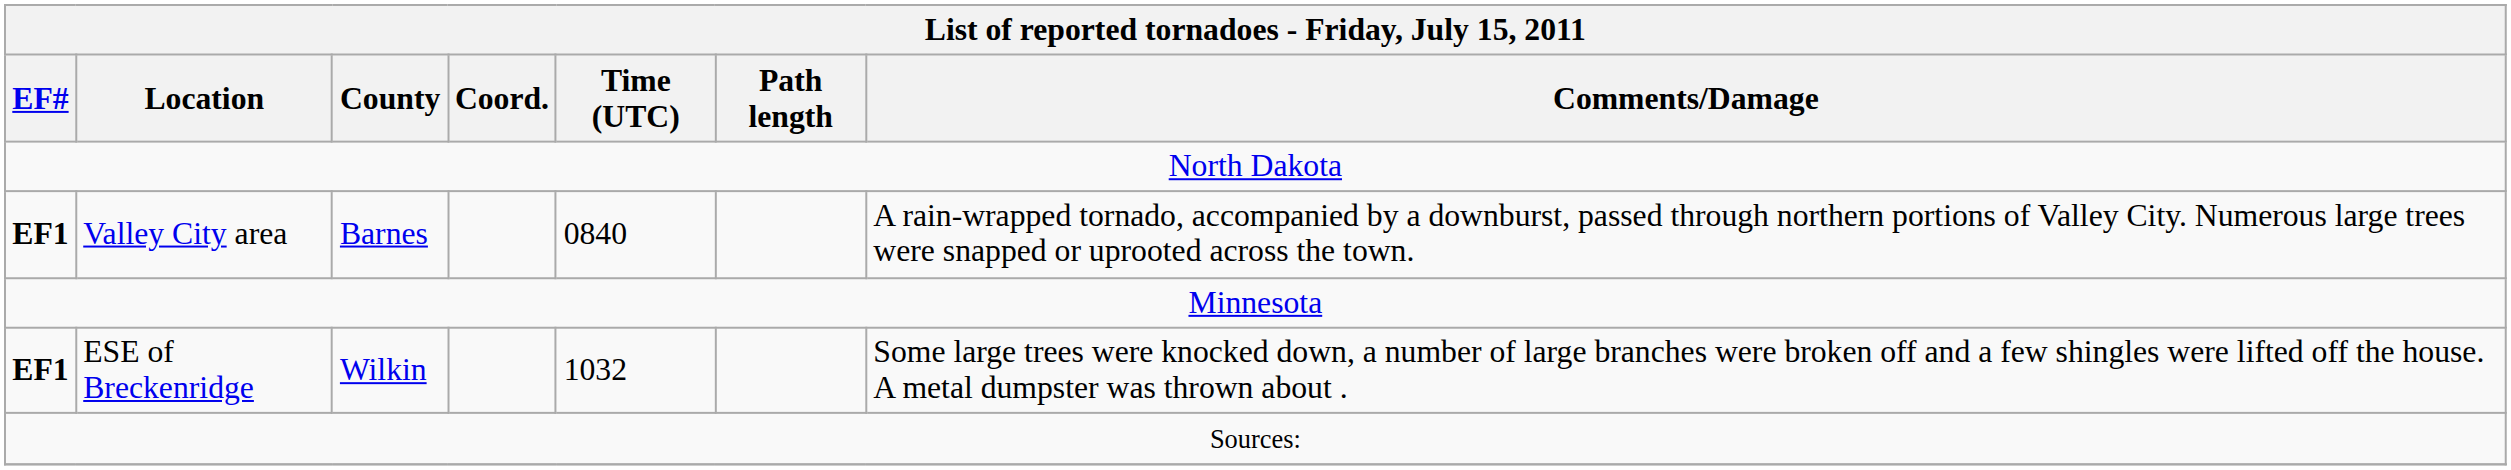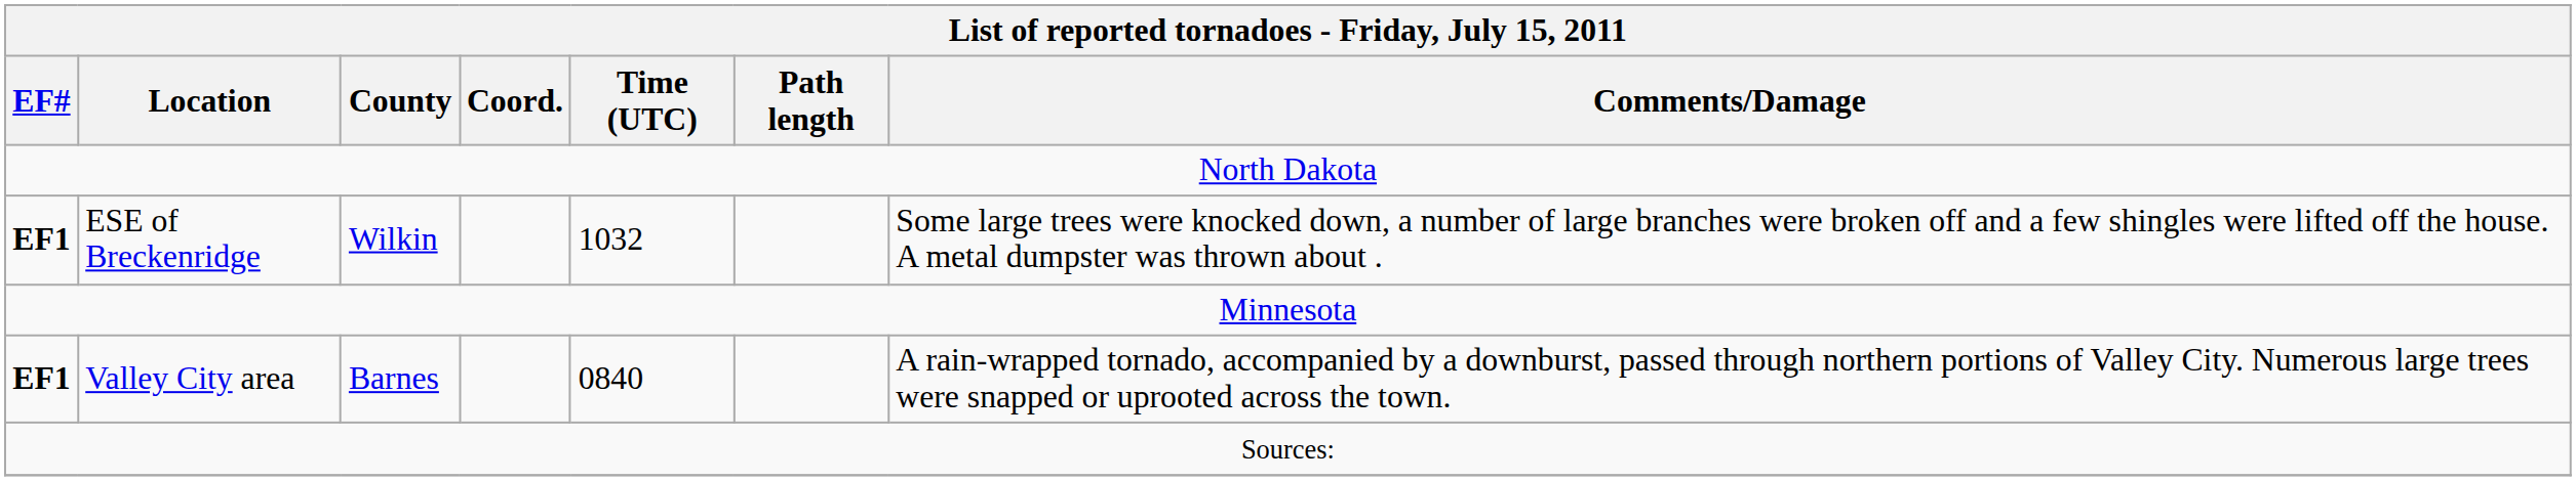rows swapped: Valley City area <-> ESE of Breckenridge
